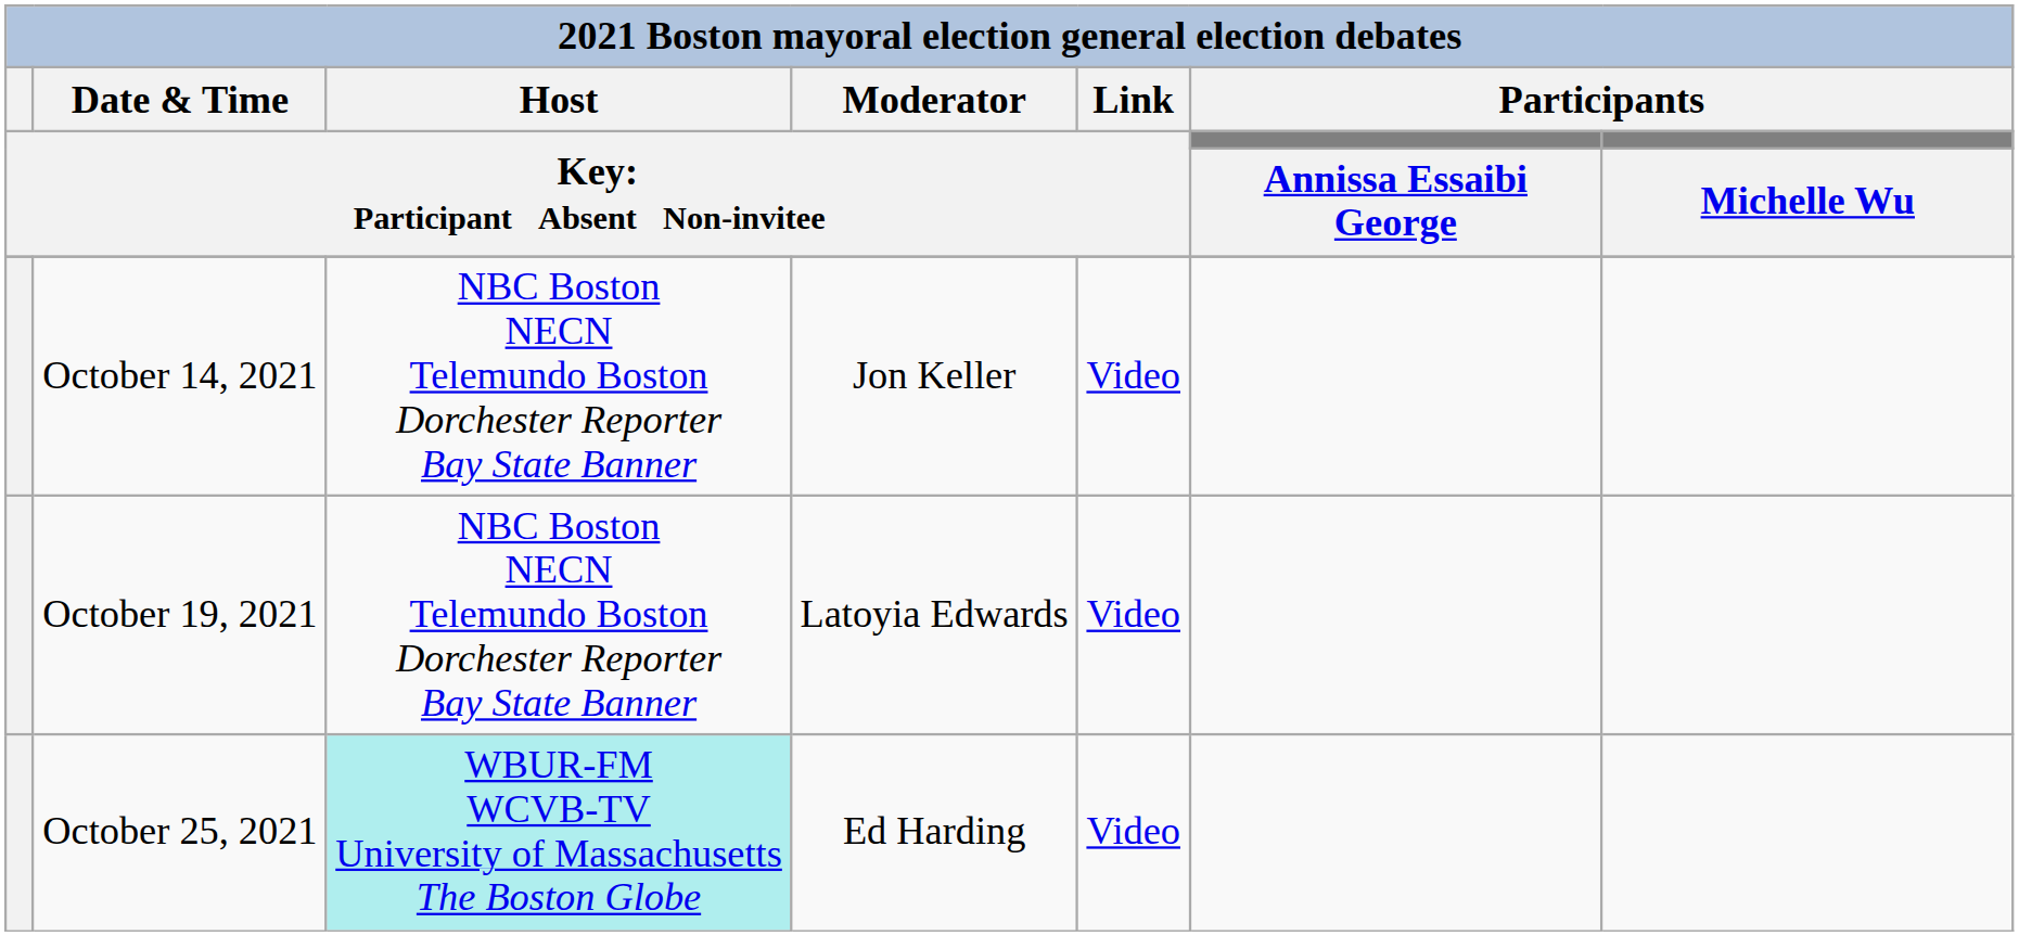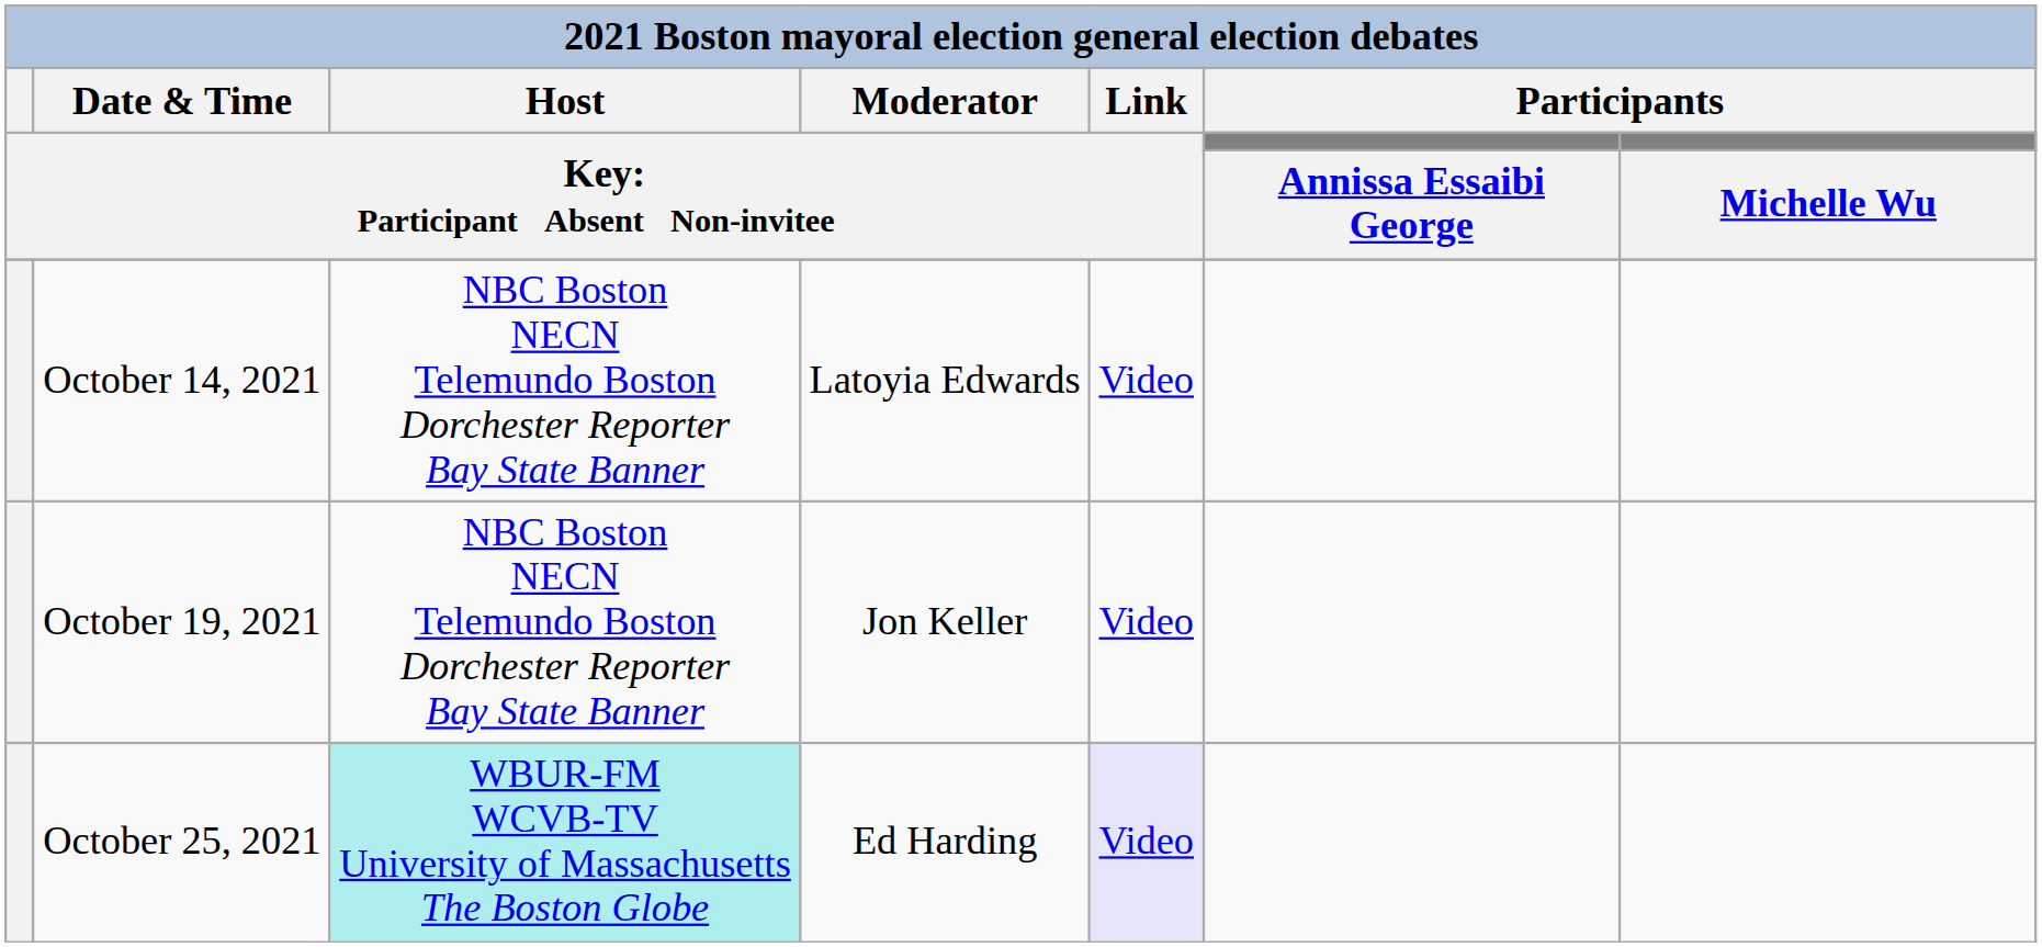October 14, 2021 | column 4: Jon Keller -> Latoyia Edwards
October 19, 2021 | column 4: Latoyia Edwards -> Jon Keller
October 25, 2021 | column 5: no background -> lavender background
